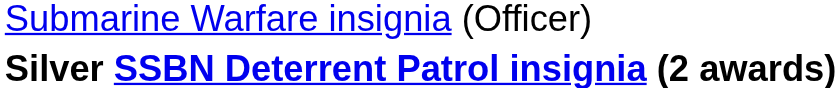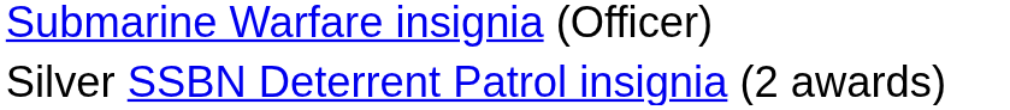row 2 | column 1: bold -> normal
